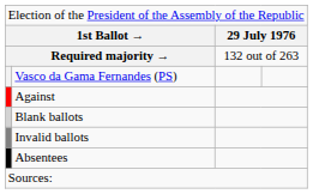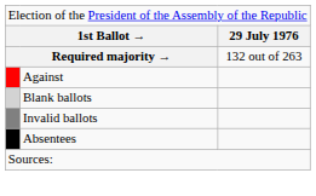- row: Vasco da Gama Fernandes (PS)
